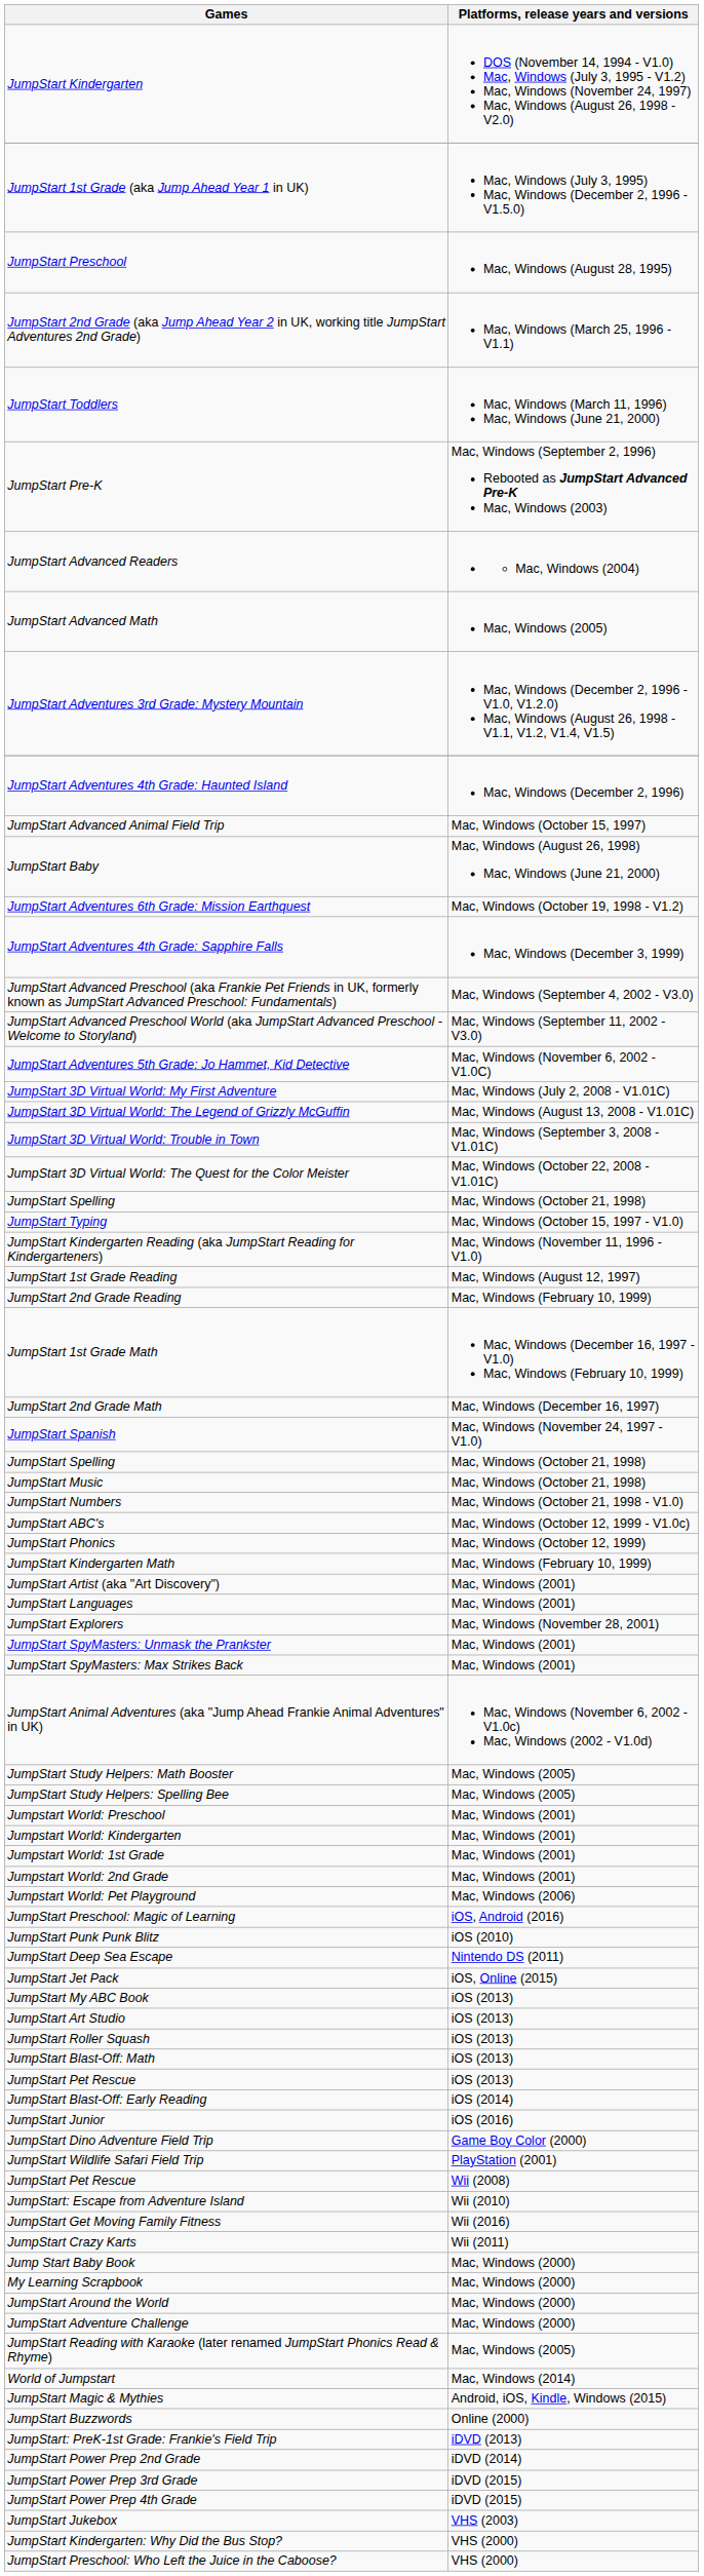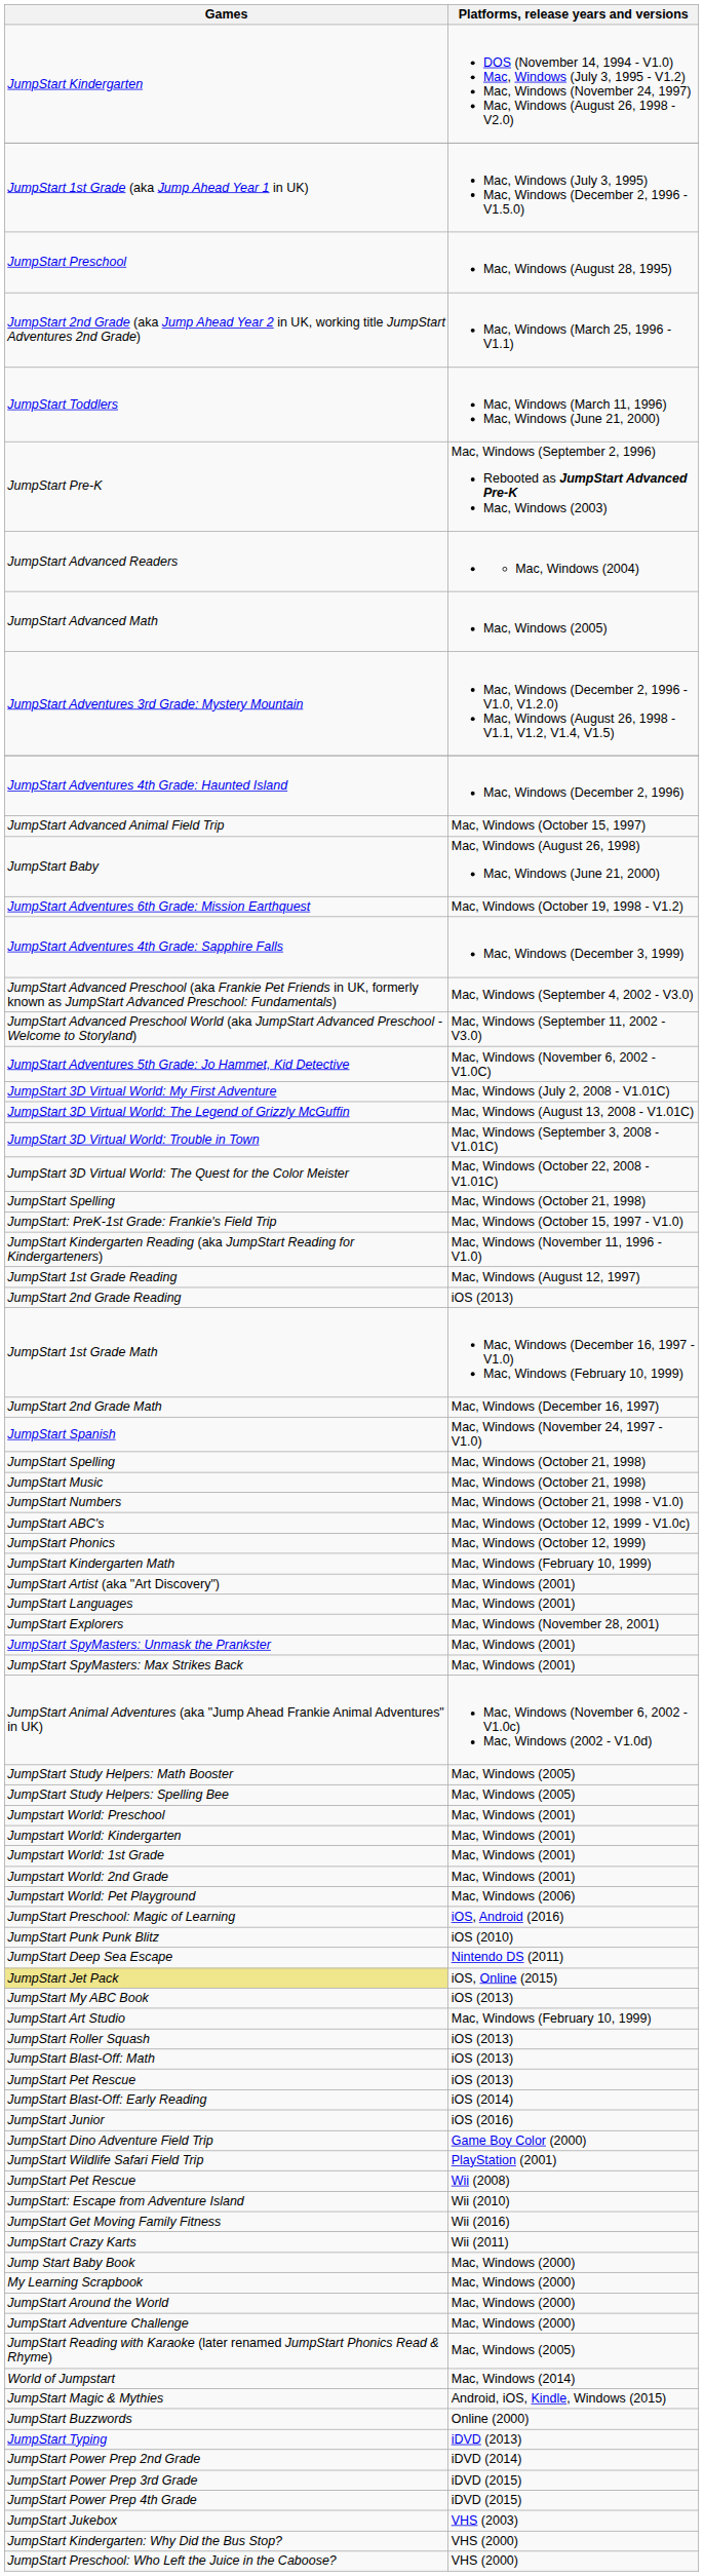row 24 | Games: JumpStart Typing -> JumpStart: PreK-1st Grade: Frankie's Field Trip
row 27 | Platforms, release years and versions: Mac, Windows (February 10, 1999) -> iOS (2013)
row 53 | Games: no background -> khaki background
row 55 | Platforms, release years and versions: iOS (2013) -> Mac, Windows (February 10, 1999)
row 75 | Games: JumpStart: PreK-1st Grade: Frankie's Field Trip -> JumpStart Typing
